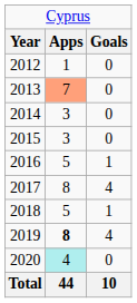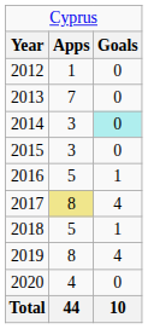2013 | column 2: lightsalmon background -> no background
2014 | column 3: no background -> paleturquoise background
2017 | column 2: no background -> khaki background
2019 | column 2: bold -> normal
2020 | column 2: paleturquoise background -> no background
